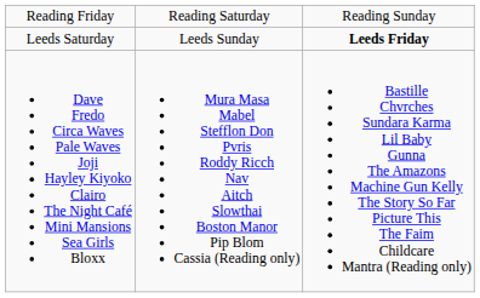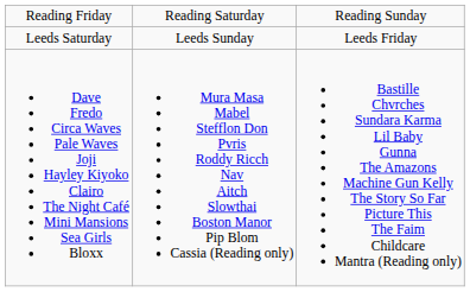Leeds Saturday | column 3: bold -> normal
